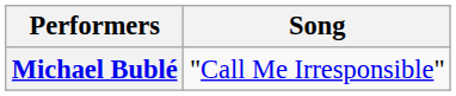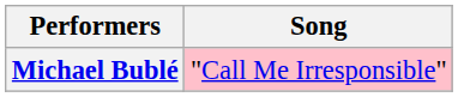Michael Bublé | Song: no background -> pink background
